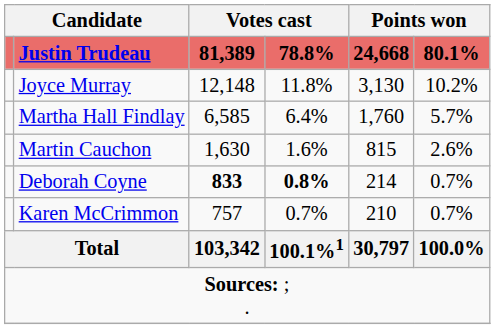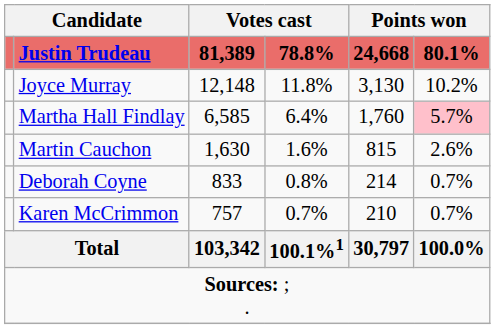Martha Hall Findlay | column 6: no background -> pink background
Deborah Coyne | column 3: bold -> normal
Deborah Coyne | column 4: bold -> normal
